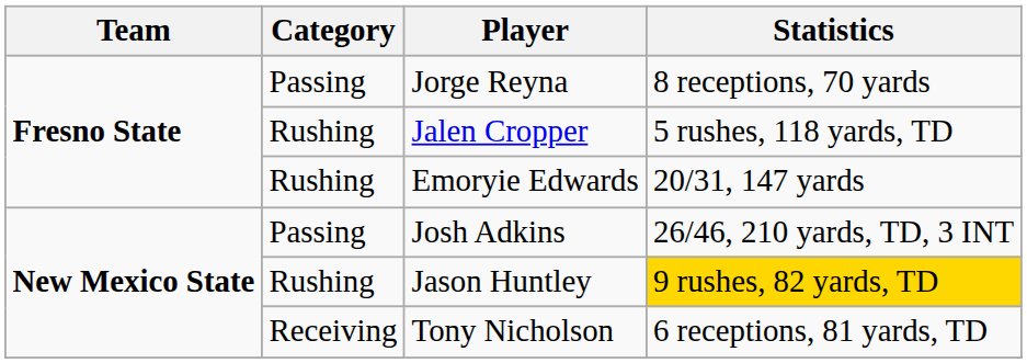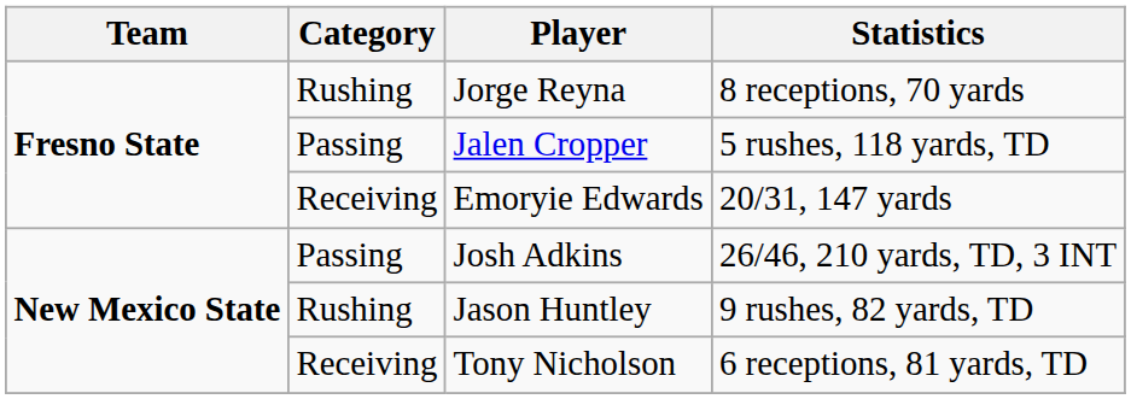Jorge Reyna | Category: Passing -> Rushing
Jalen Cropper | Category: Rushing -> Passing
Emoryie Edwards | Category: Rushing -> Receiving
Jason Huntley | Statistics: gold background -> no background
